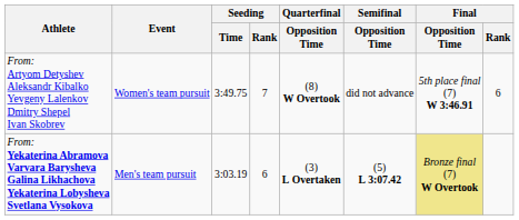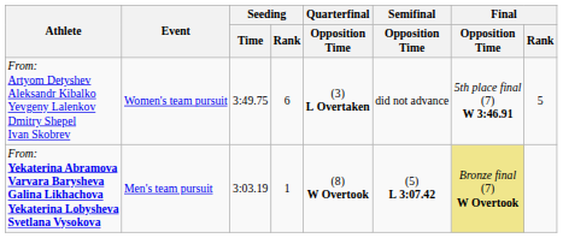row 3 | Seeding / Rank: 7 -> 6
row 3 | Quarterfinal / Opposition Time: (8) W Overtook -> (3) L Overtaken
row 3 | Final / Rank: 6 -> 5
row 4 | Seeding / Rank: 6 -> 1
row 4 | Quarterfinal / Opposition Time: (3) L Overtaken -> (8) W Overtook
